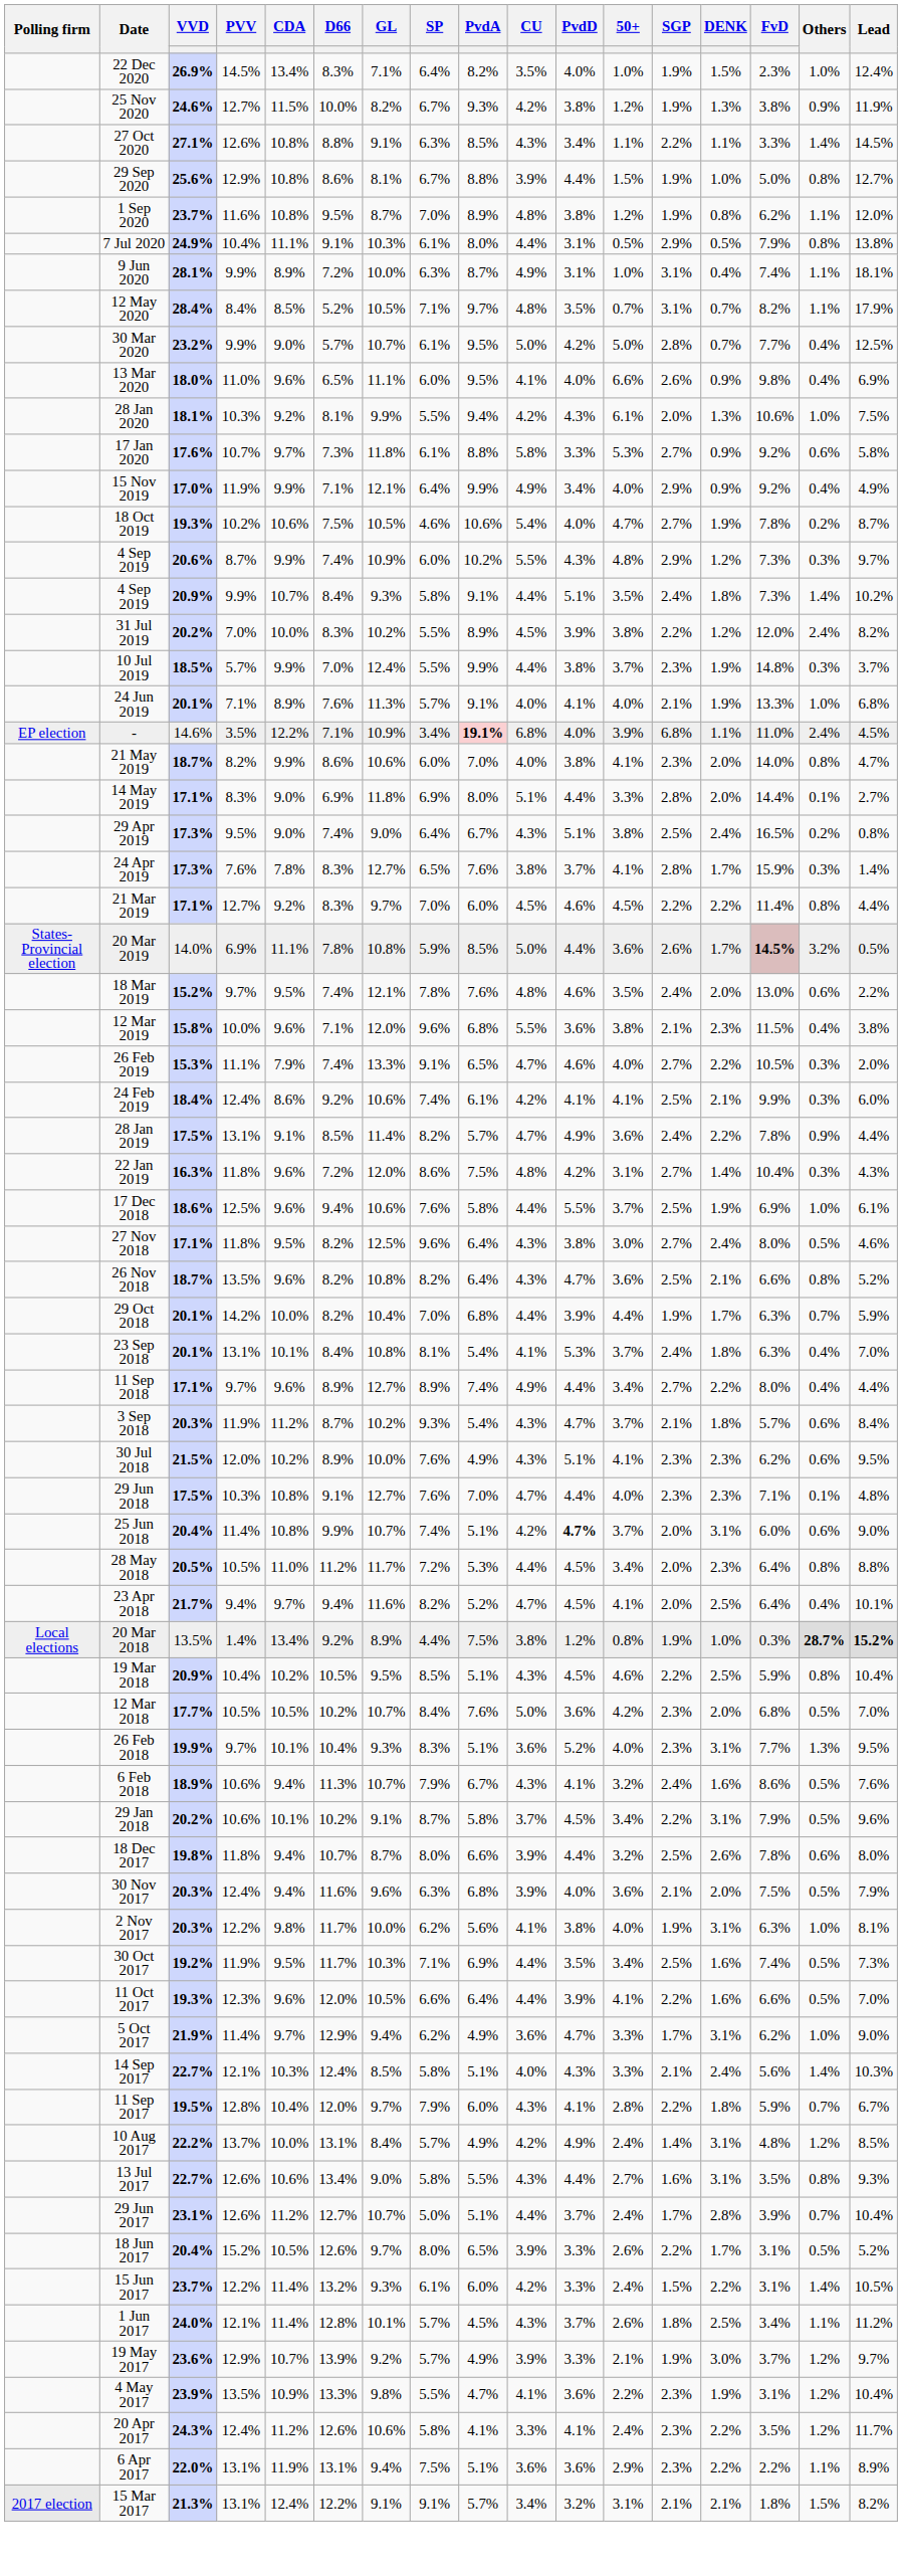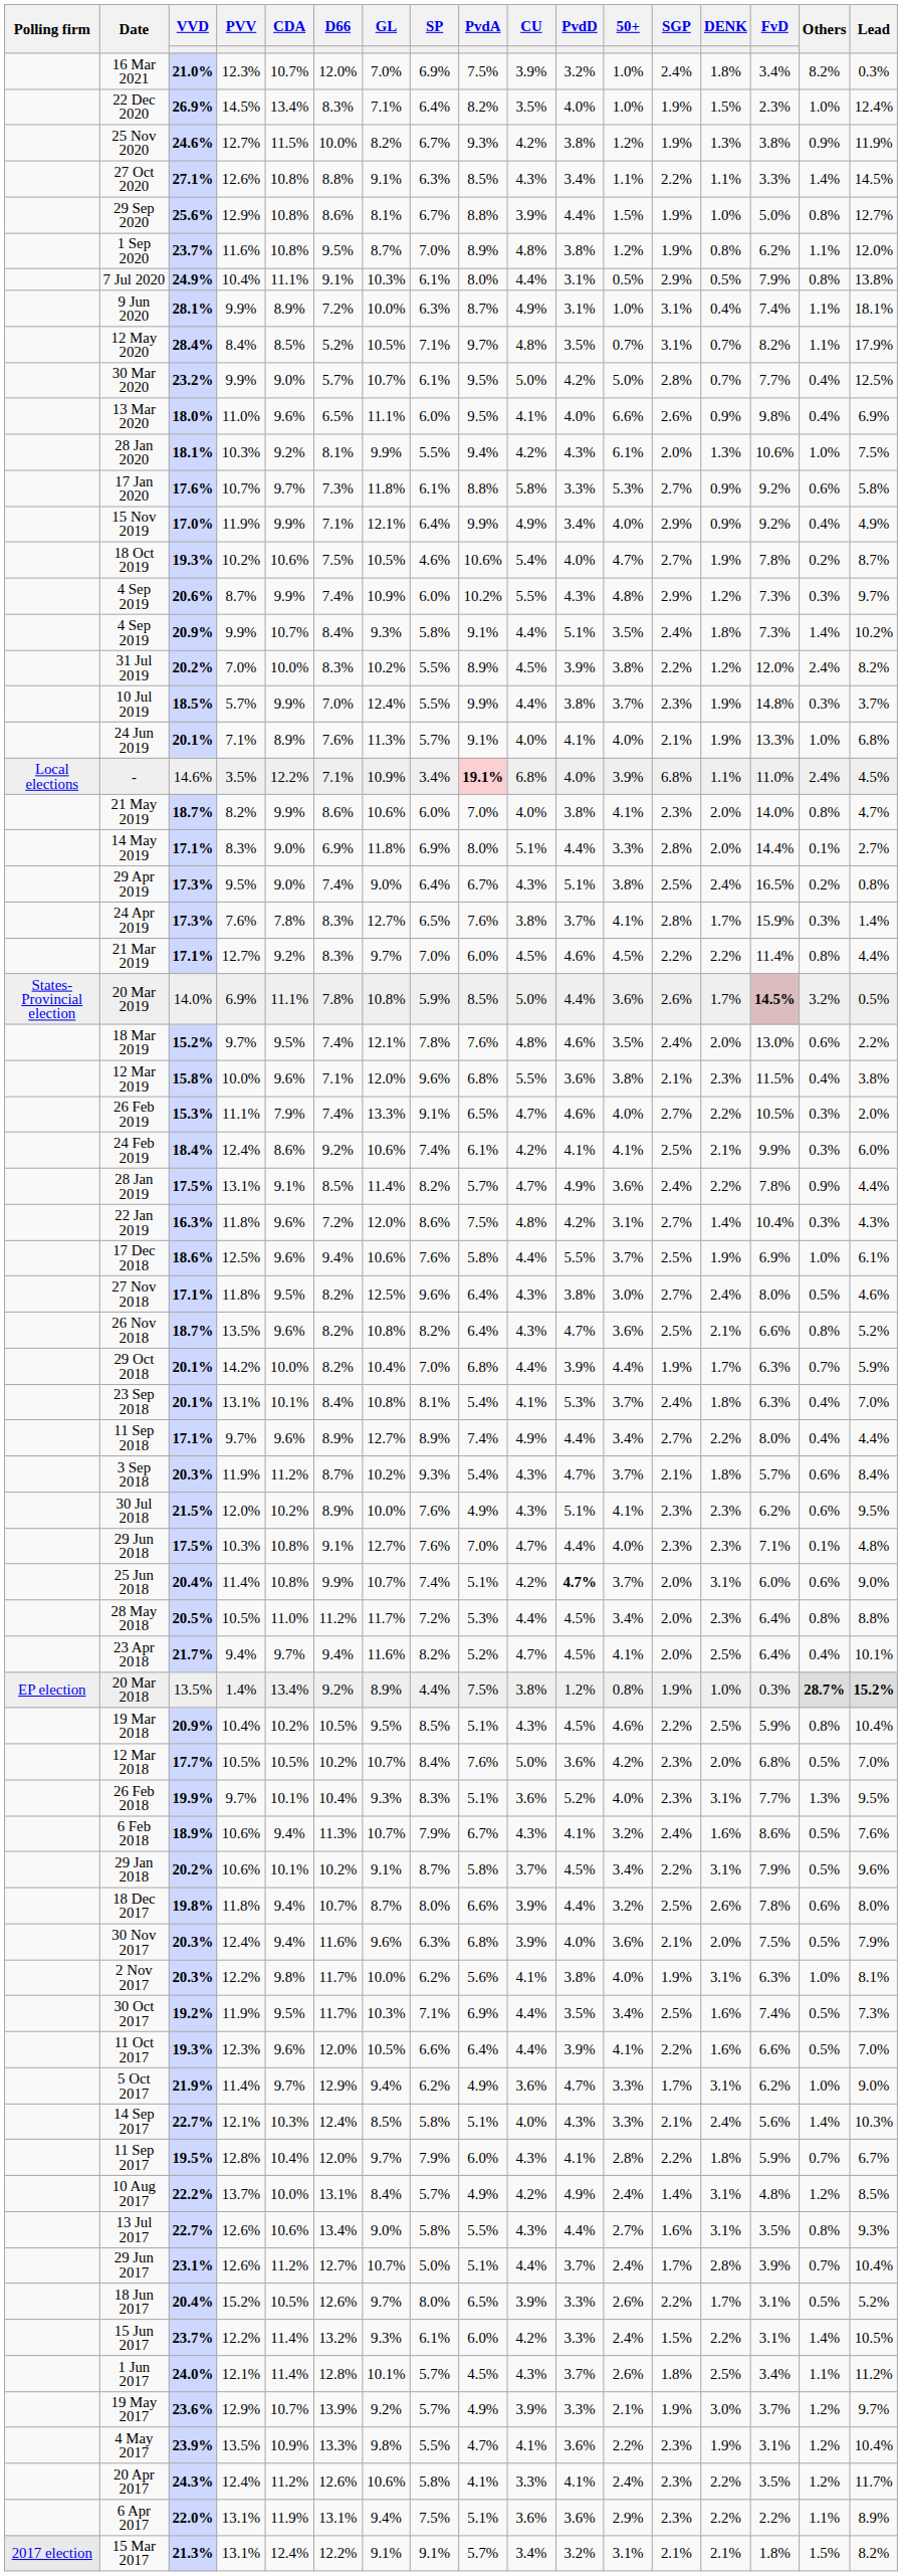+ row: 16 Mar 2021 | 21.0% | 12.3% | 10.7% | 12.0% | 7.0% | 6.9% | 7.5% | 3.9% | 3.2% | 1.0% | 2.4% | 1.8% | 3.4% | 8.2% | 0.3%
- | Polling firm: EP election -> Local elections
20 Mar 2018 | Polling firm: Local elections -> EP election
